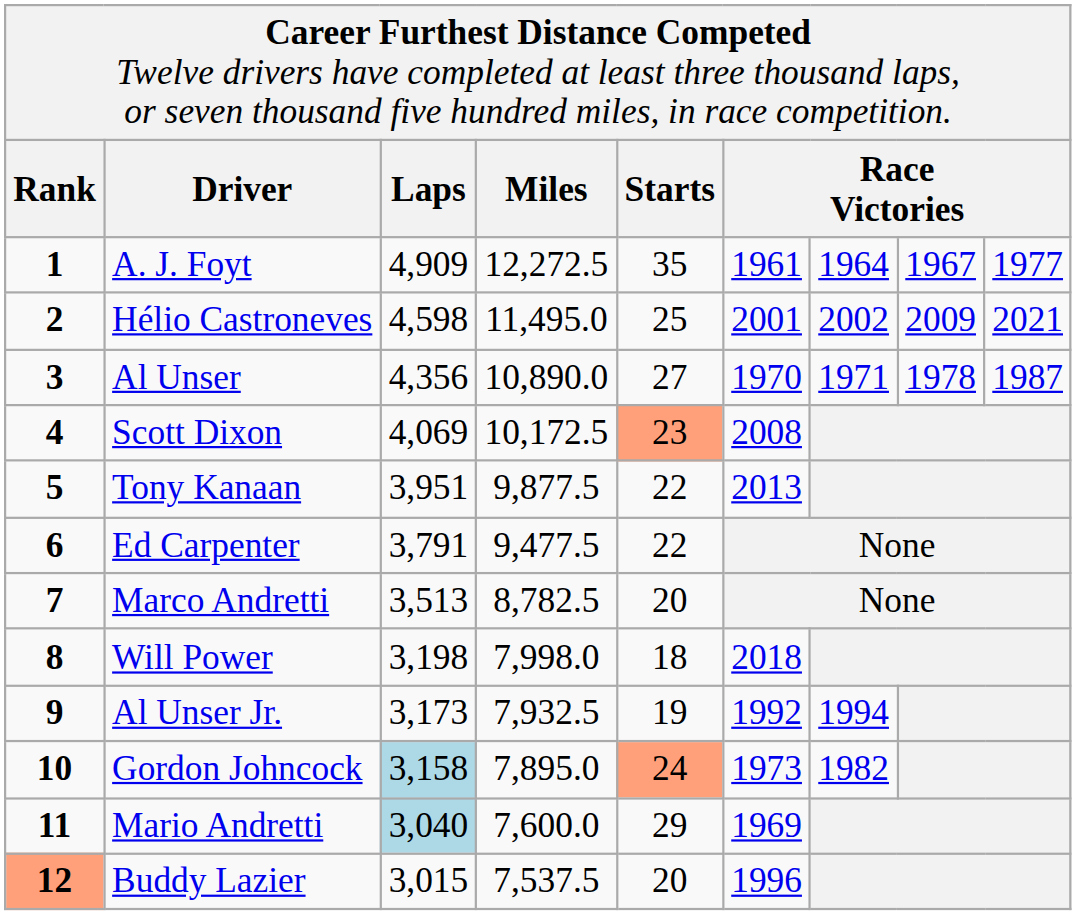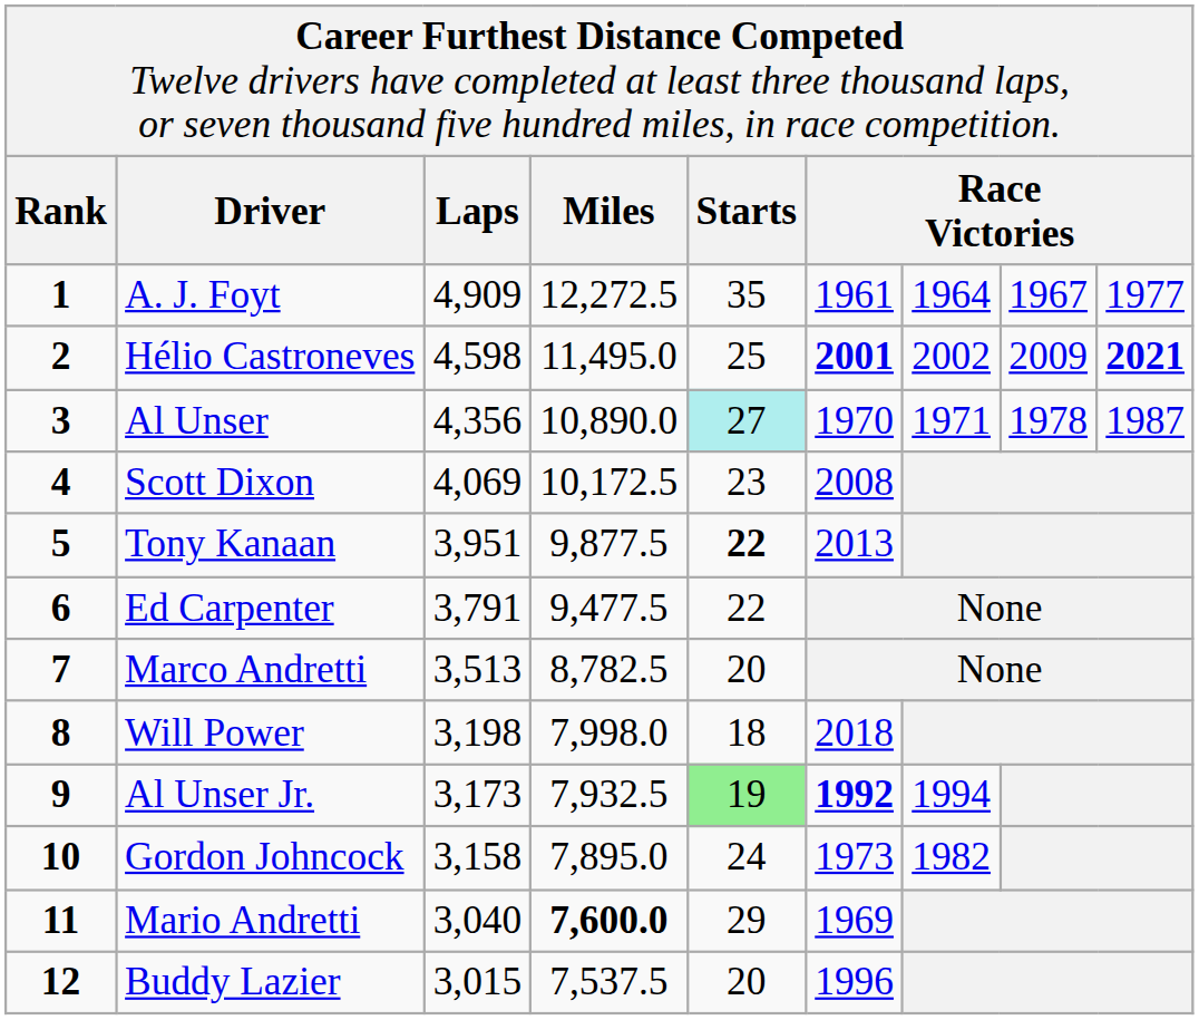Hélio Castroneves | column 6: normal -> bold
Hélio Castroneves | column 9: normal -> bold
Al Unser | column 5: no background -> paleturquoise background
Scott Dixon | column 5: lightsalmon background -> no background
Tony Kanaan | column 5: normal -> bold
Al Unser Jr. | column 5: no background -> lightgreen background
Al Unser Jr. | column 6: normal -> bold
Gordon Johncock | column 3: lightblue background -> no background
Gordon Johncock | column 5: lightsalmon background -> no background
Mario Andretti | column 3: lightblue background -> no background
Mario Andretti | column 4: normal -> bold
Buddy Lazier | column 1: lightsalmon background -> no background
